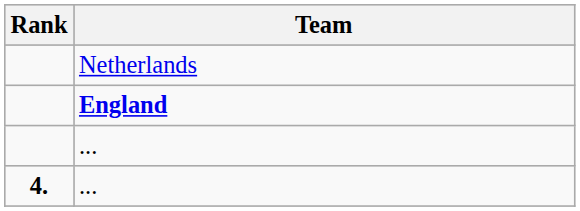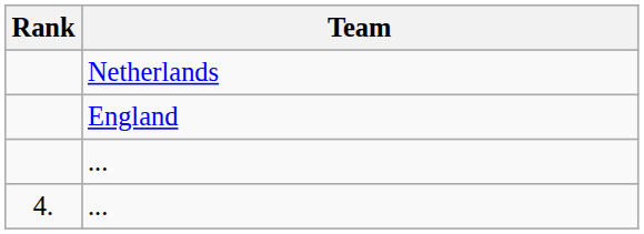row 3 | Team: bold -> normal
row 5 | Rank: bold -> normal
